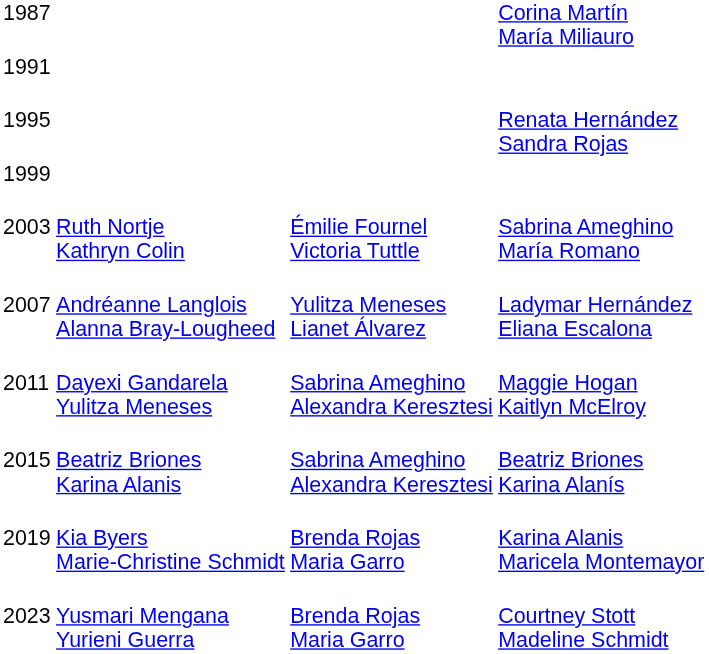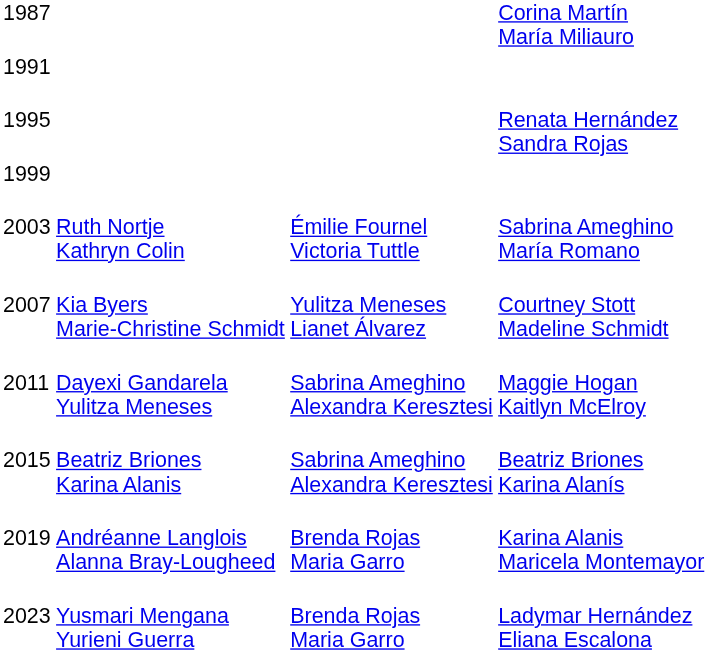2007 | column 2: Andréanne Langlois Alanna Bray-Lougheed -> Kia Byers Marie-Christine Schmidt
2007 | column 4: Ladymar Hernández Eliana Escalona -> Courtney Stott Madeline Schmidt
2019 | column 2: Kia Byers Marie-Christine Schmidt -> Andréanne Langlois Alanna Bray-Lougheed
2023 | column 4: Courtney Stott Madeline Schmidt -> Ladymar Hernández Eliana Escalona
